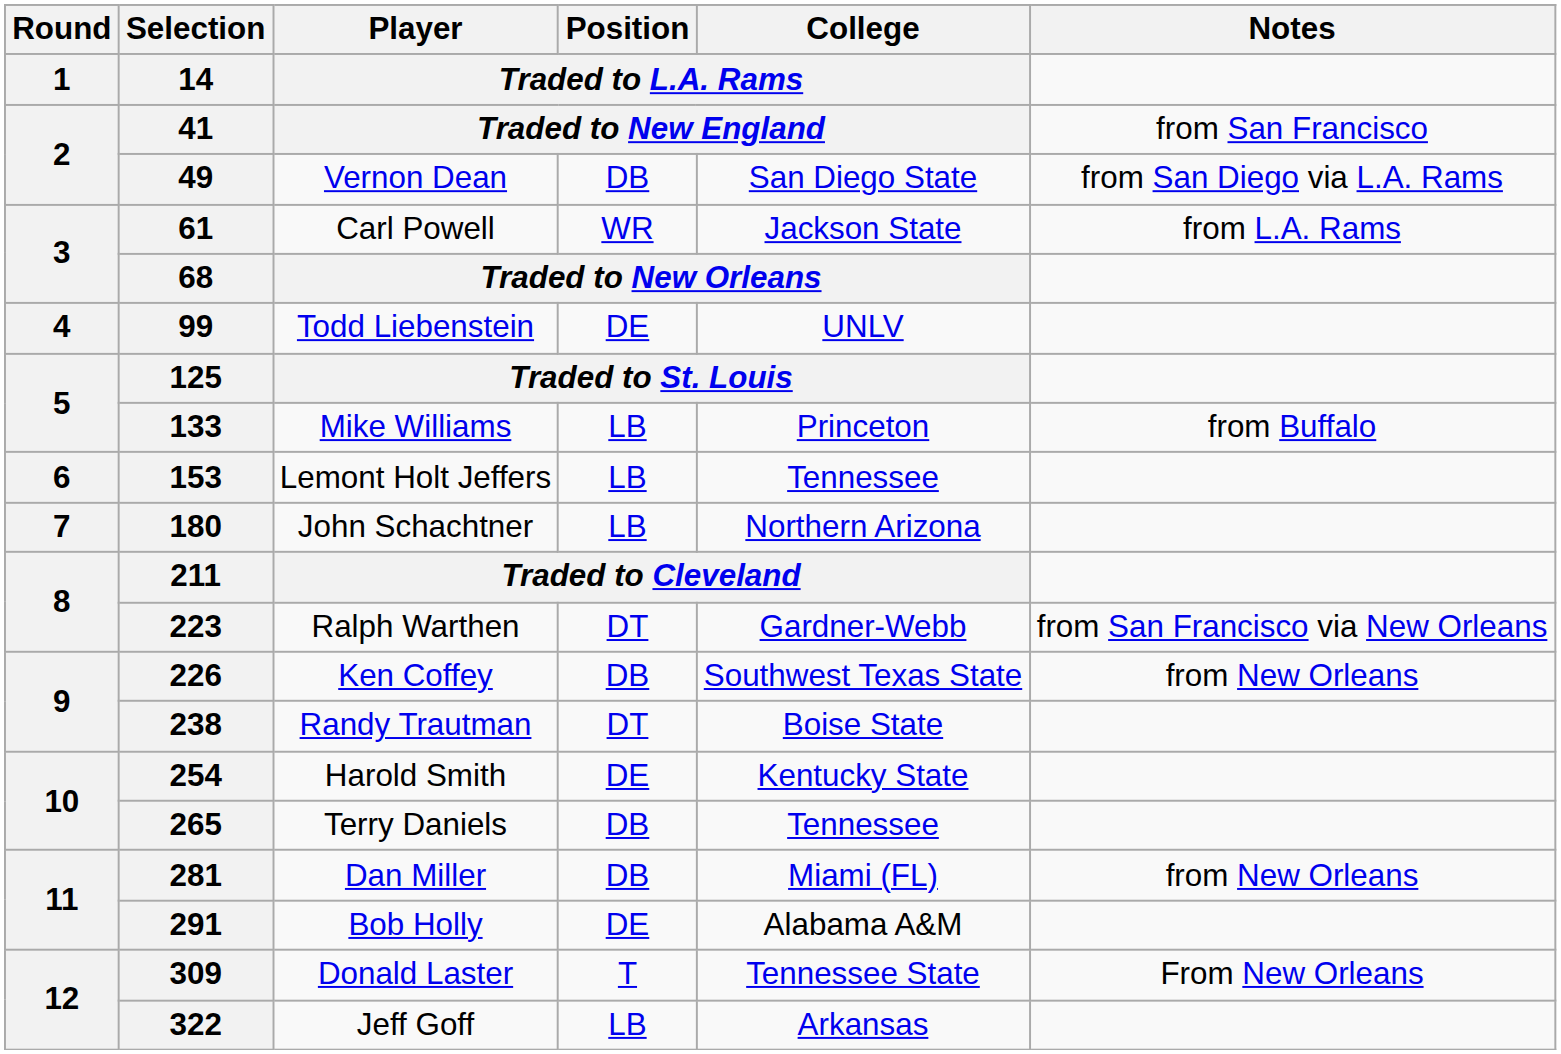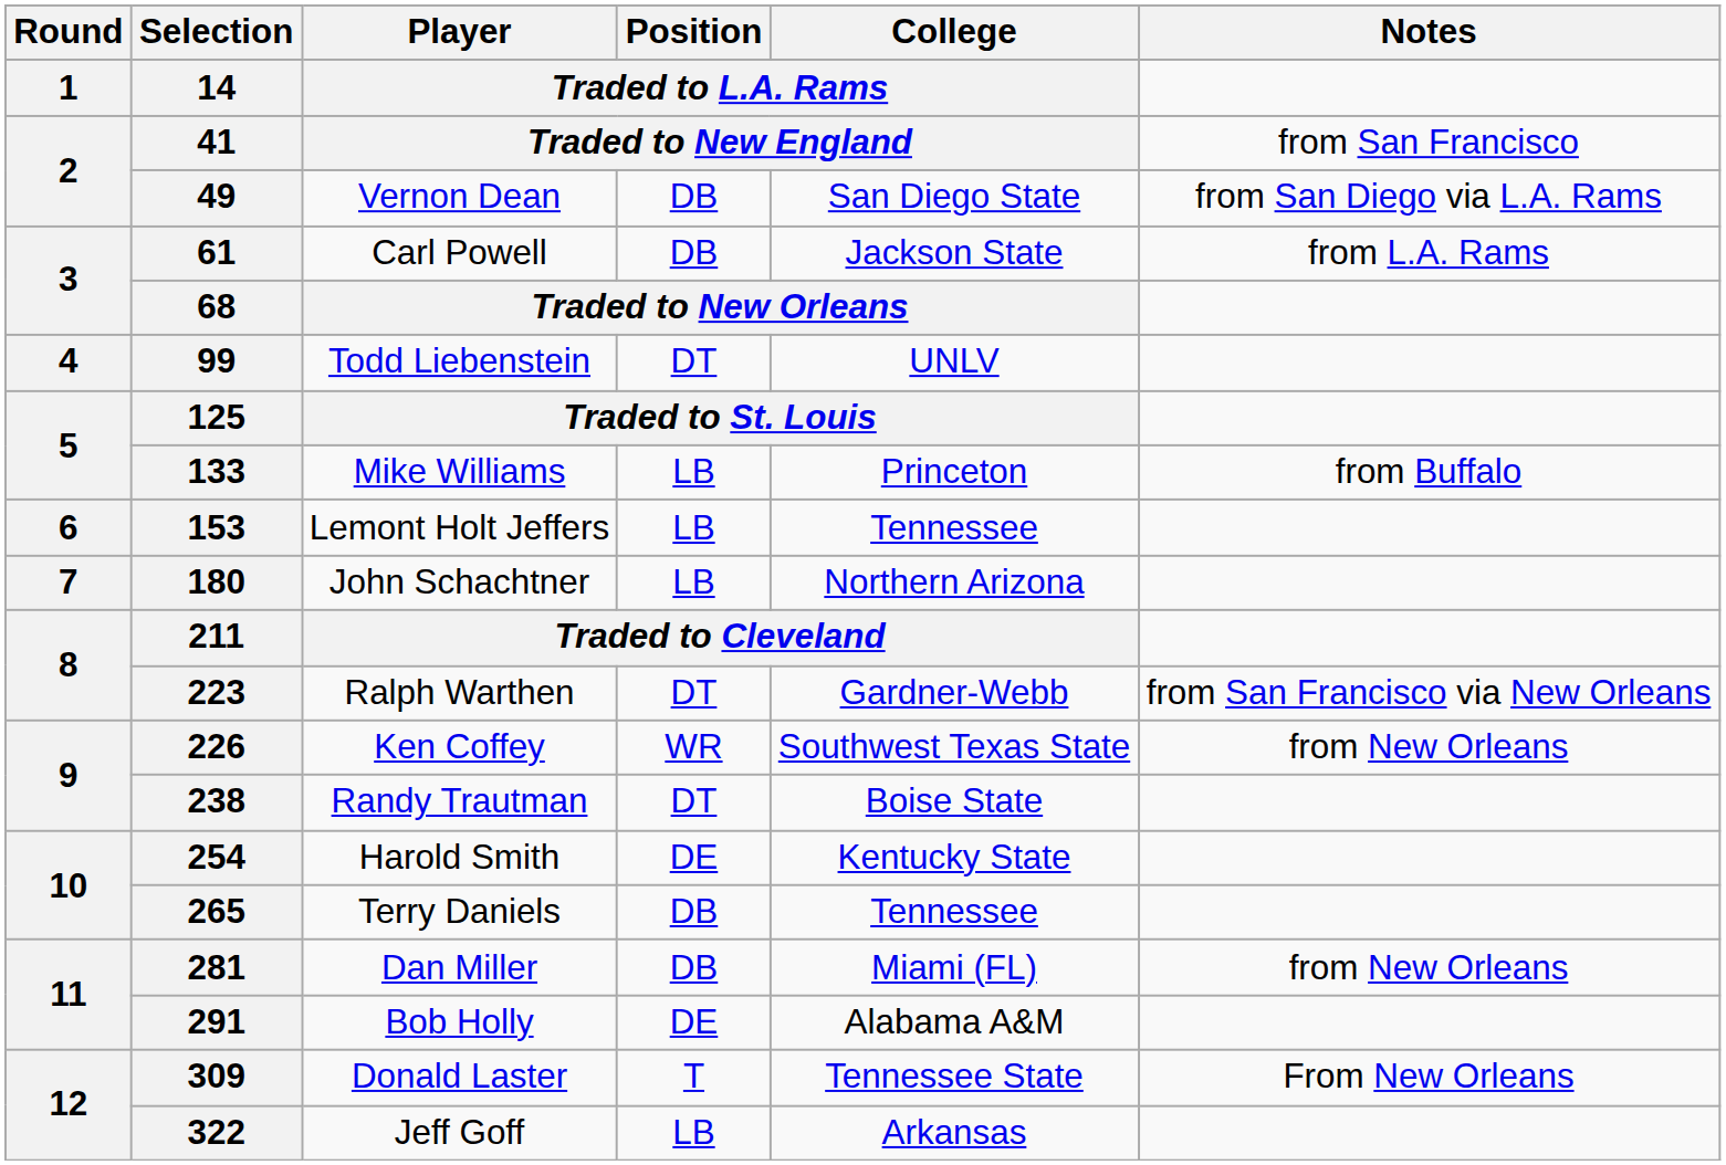61 | Position: WR -> DB
99 | Position: DE -> DT
226 | Position: DB -> WR
